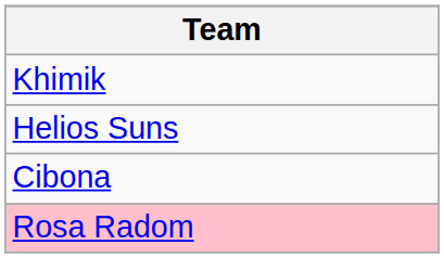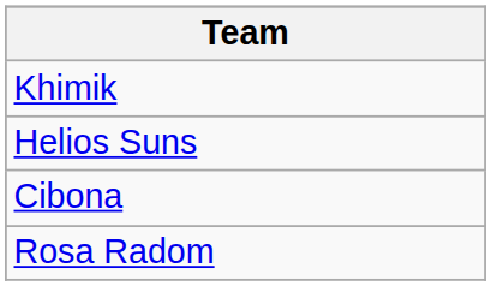row 5 | column 1: pink background -> no background
